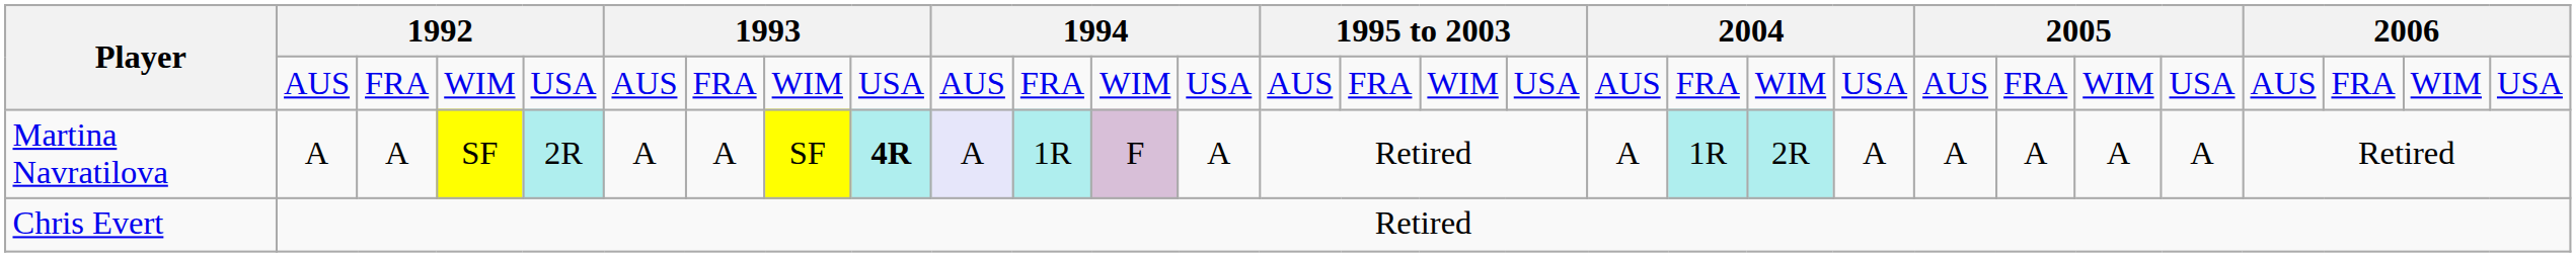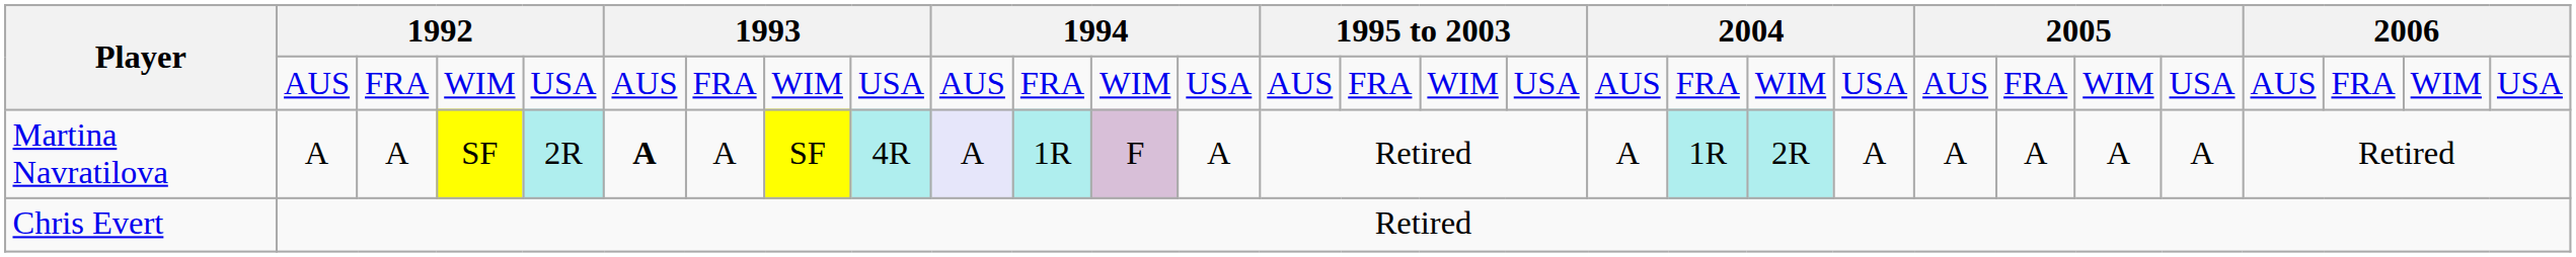Martina Navratilova | column 6: normal -> bold
Martina Navratilova | column 9: bold -> normal
